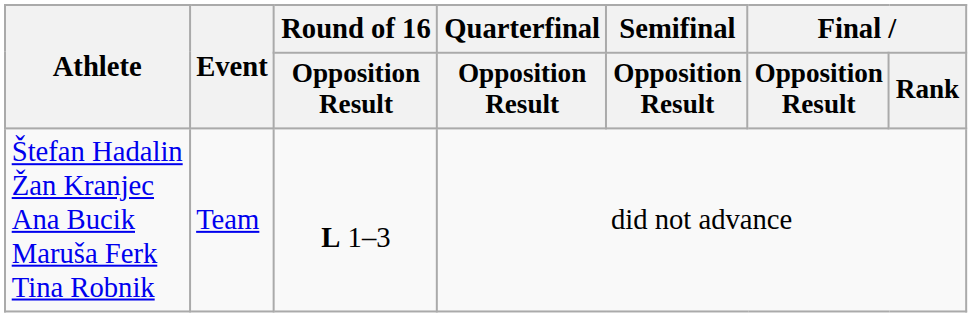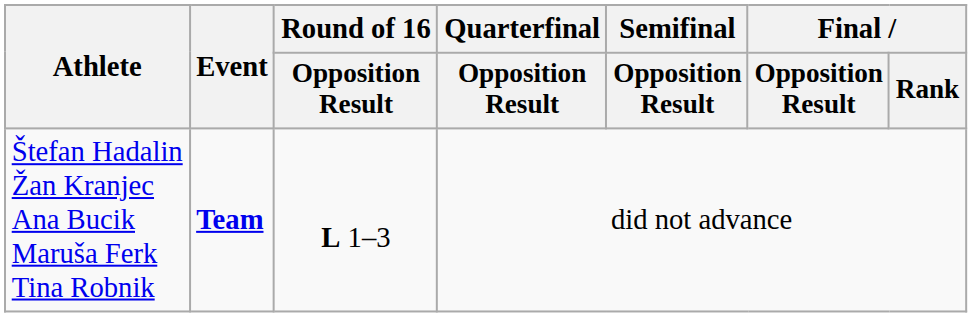Štefan Hadalin Žan Kranjec Ana Bucik Maruša Ferk Tina Robnik | Event: normal -> bold
